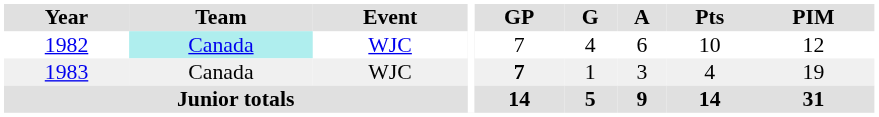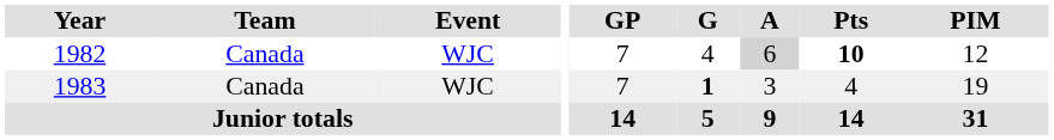1982 | Team: paleturquoise background -> no background
1982 | A: no background -> lightgrey background
1982 | Pts: normal -> bold
1983 | GP: bold -> normal
1983 | G: normal -> bold
